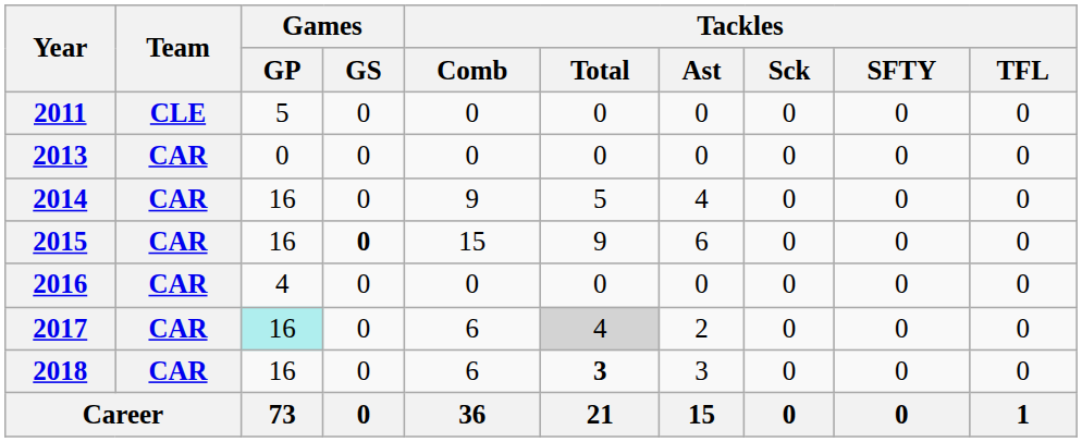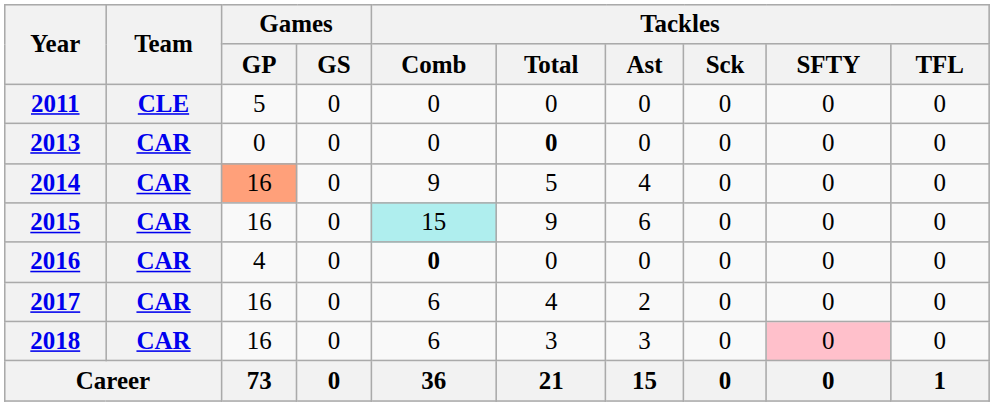2013 | Tackles / Total: normal -> bold
2014 | Games / GP: no background -> lightsalmon background
2015 | Games / GS: bold -> normal
2015 | Tackles / Comb: no background -> paleturquoise background
2016 | Tackles / Comb: normal -> bold
2017 | Games / GP: paleturquoise background -> no background
2017 | Tackles / Total: lightgrey background -> no background
2018 | Tackles / Total: bold -> normal
2018 | Tackles / SFTY: no background -> pink background
